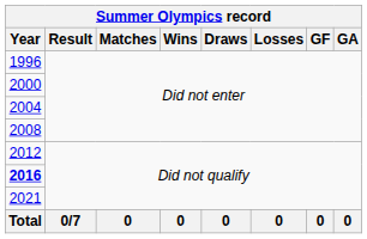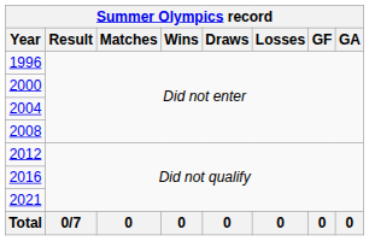2016 | Summer Olympics record / Year: bold -> normal
